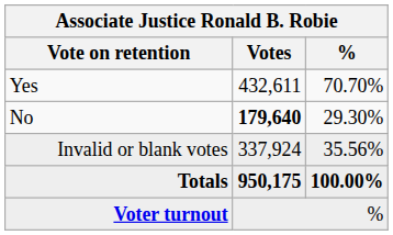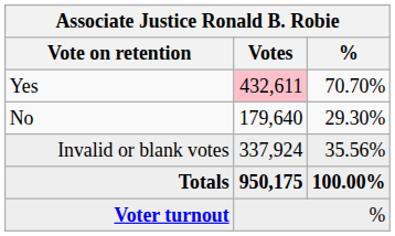Yes | Votes: no background -> pink background
No | Votes: bold -> normal
